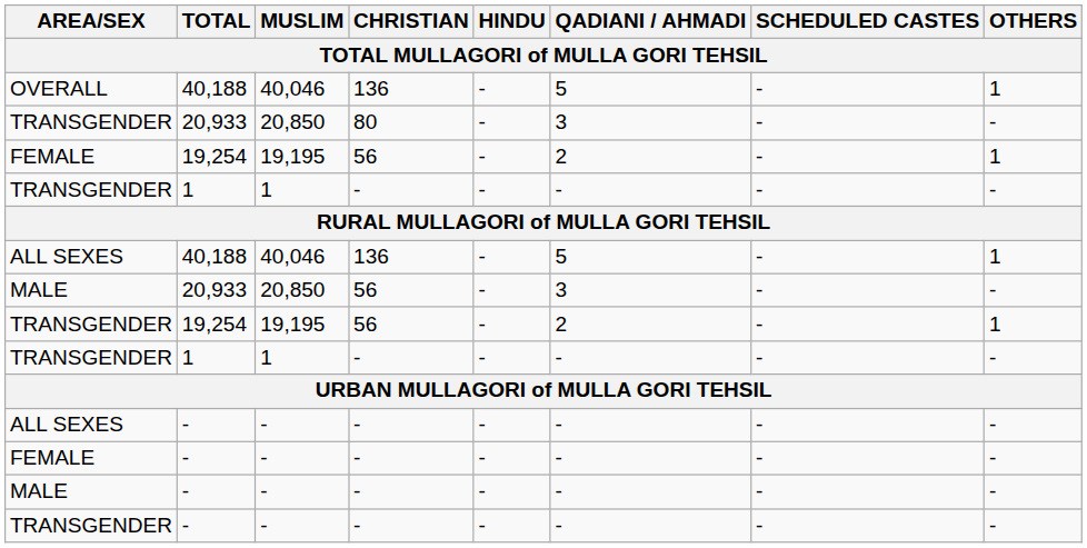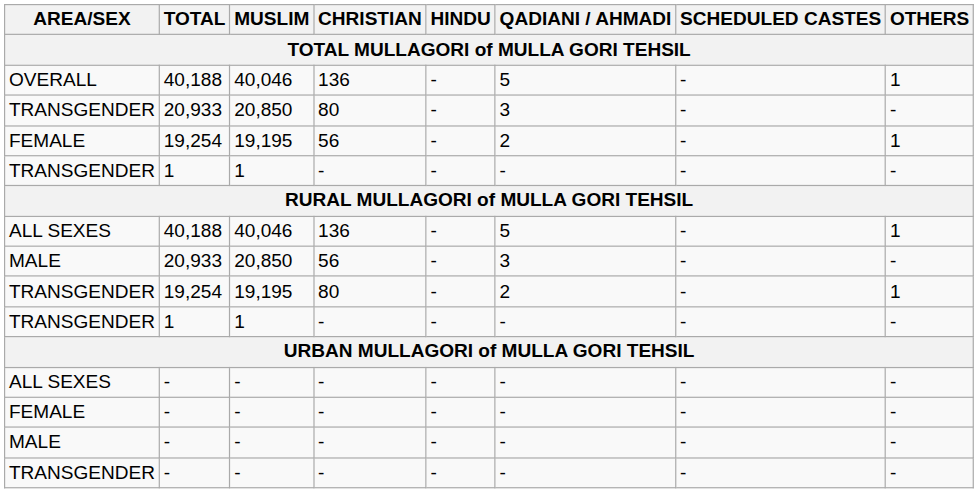row 10 | CHRISTIAN: 56 -> 80
